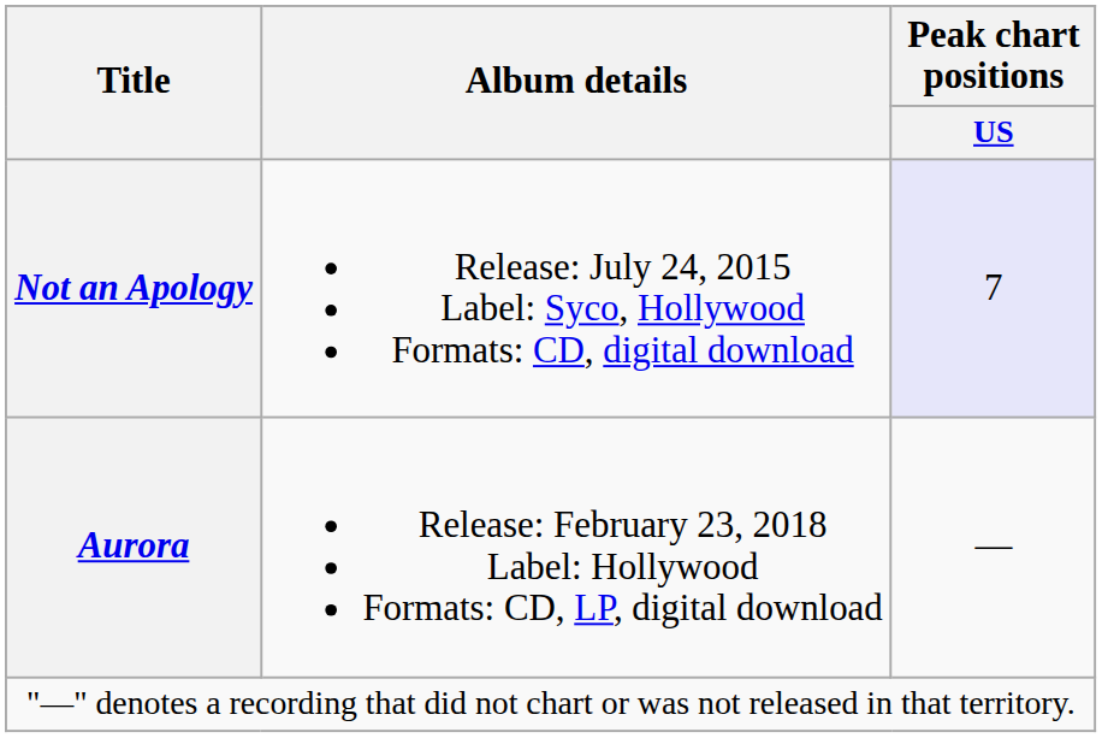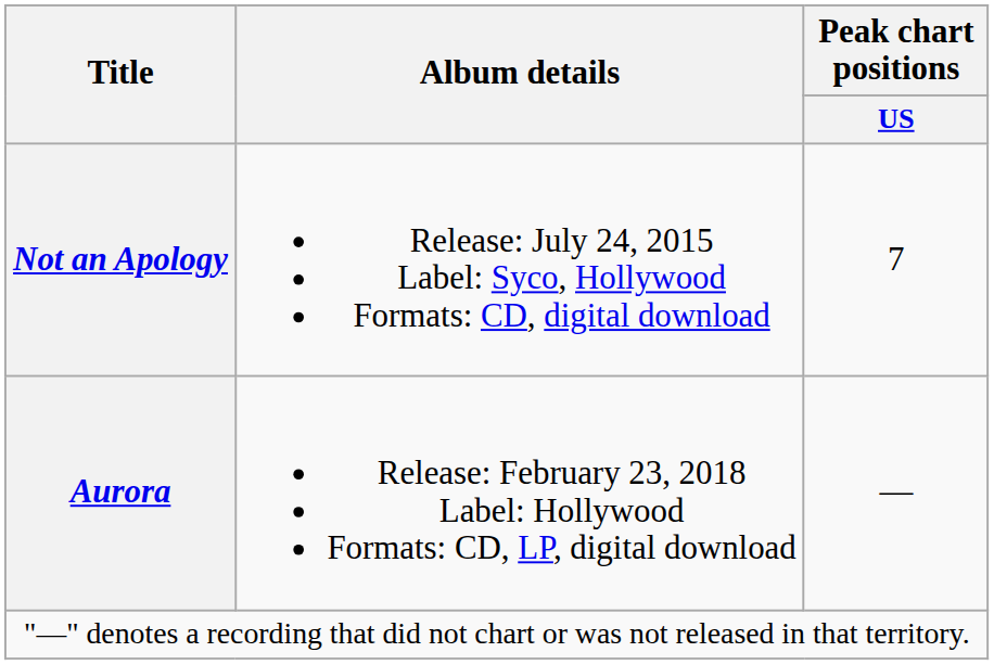Not an Apology | Peak chart positions / US: lavender background -> no background
